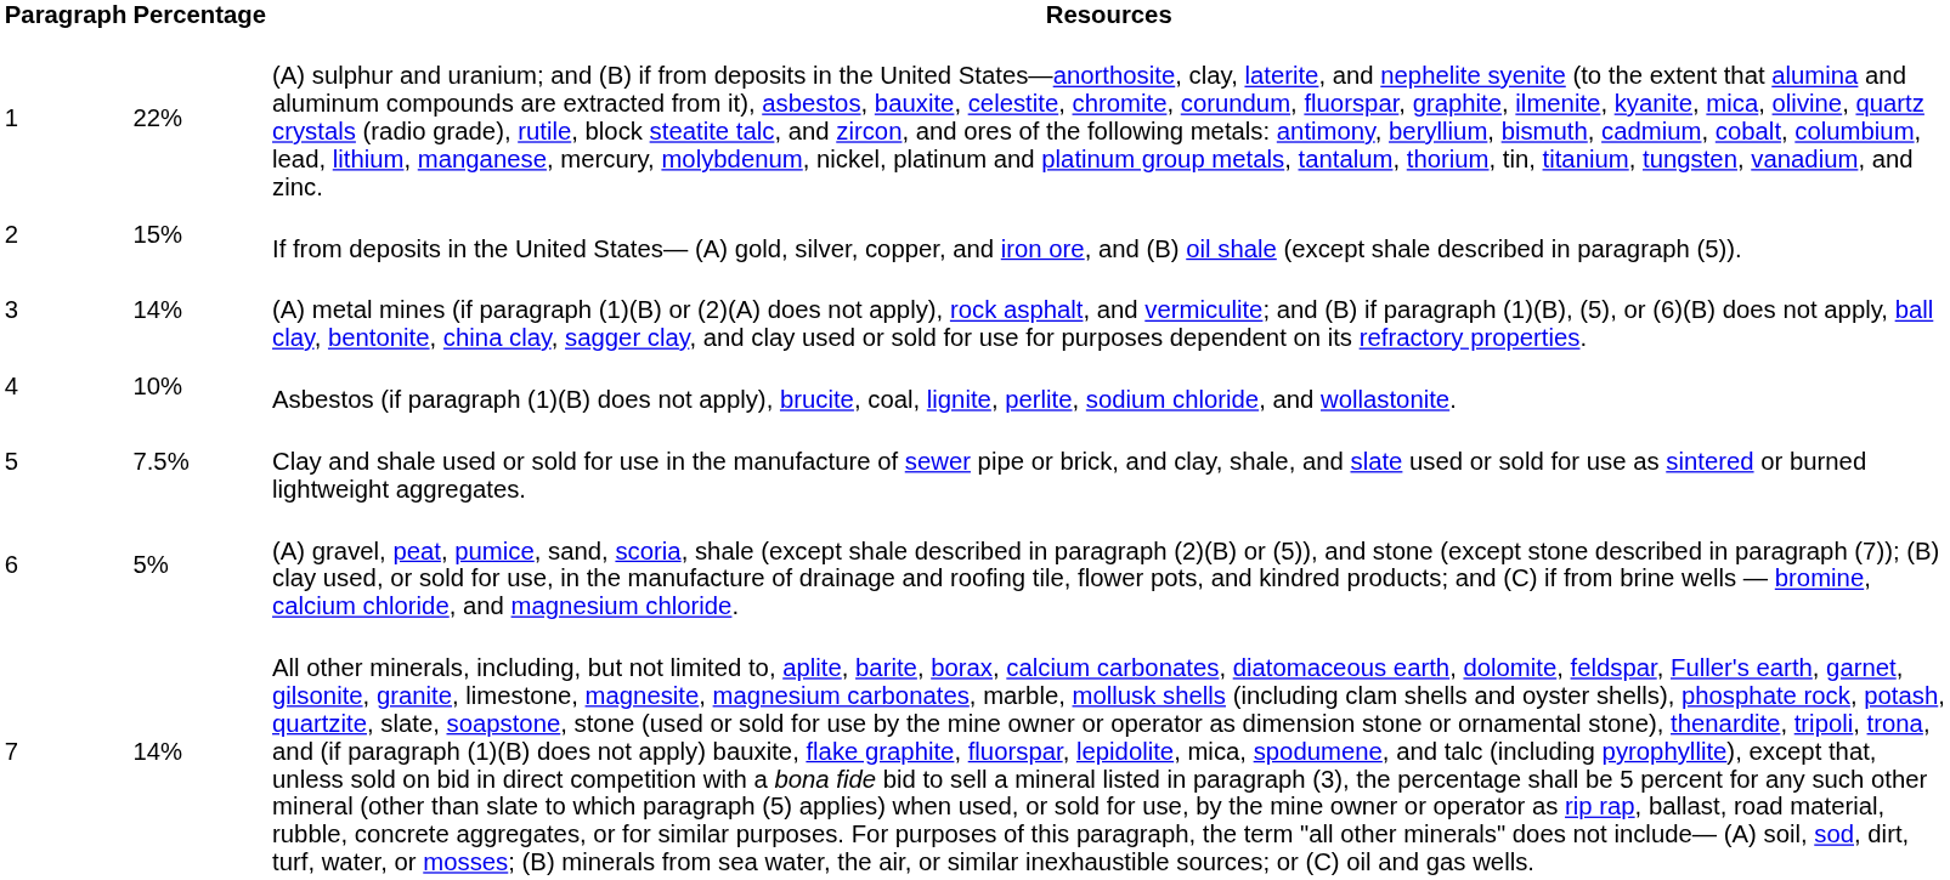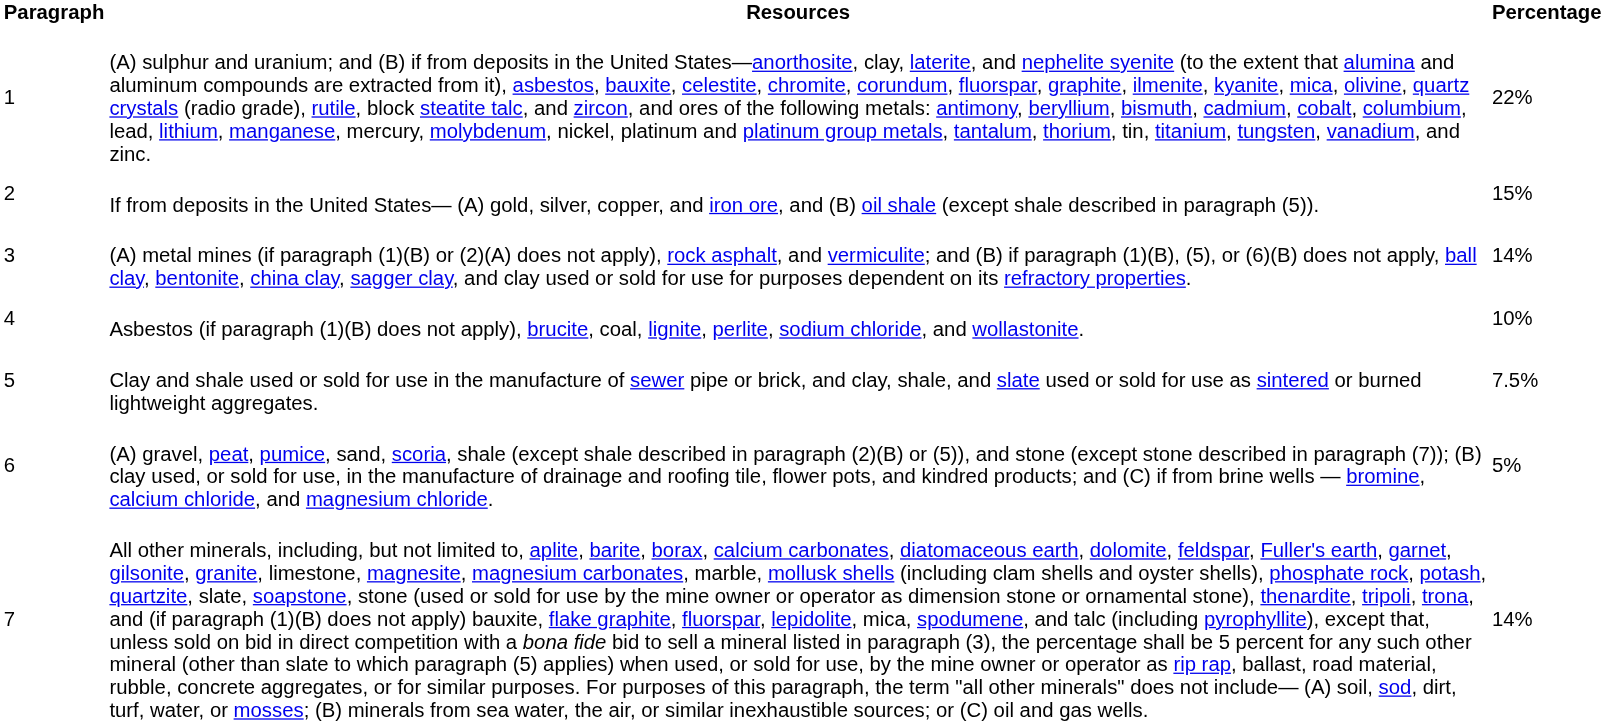columns swapped: Percentage <-> Resources
